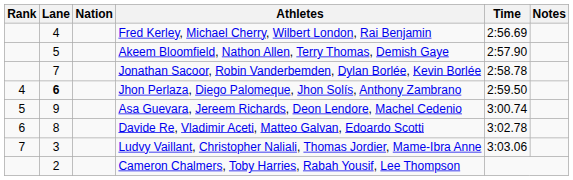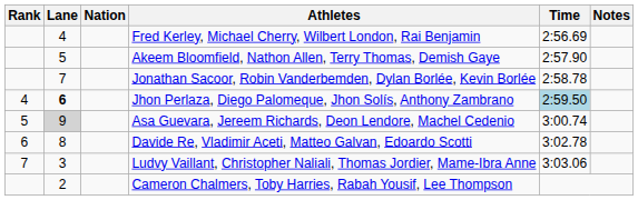Jhon Perlaza, Diego Palomeque, Jhon Solís, Anthony Zambrano | Time: no background -> lightblue background
Asa Guevara, Jereem Richards, Deon Lendore, Machel Cedenio | Lane: no background -> lightgrey background
